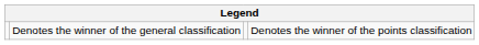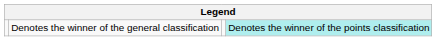Denotes the winner of the general classification | column 4: no background -> paleturquoise background
